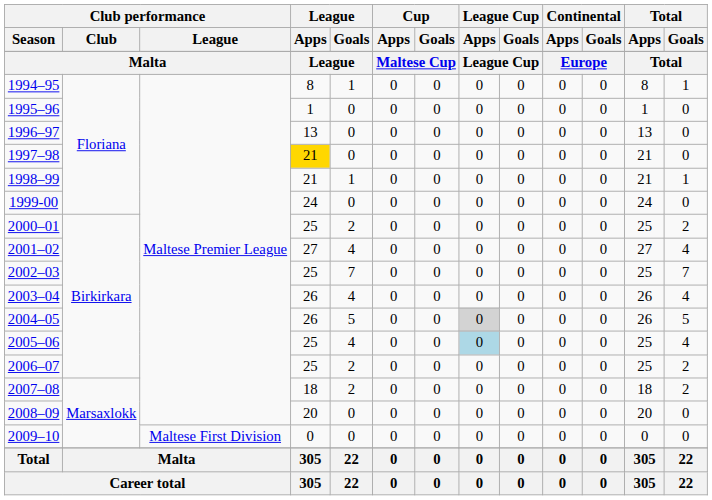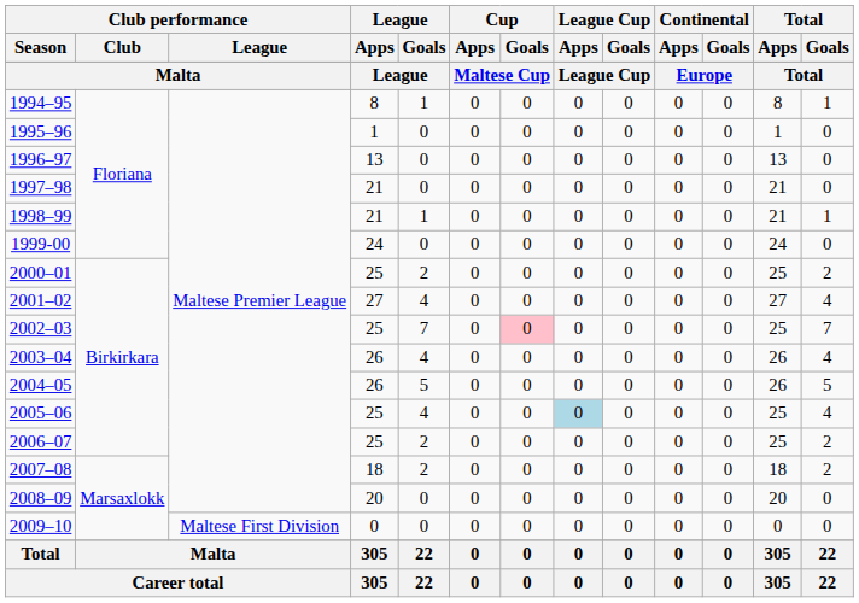1997–98 | League / Apps: gold background -> no background
2002–03 | Cup / Goals: no background -> pink background
2004–05 | League Cup / Apps: lightgrey background -> no background
